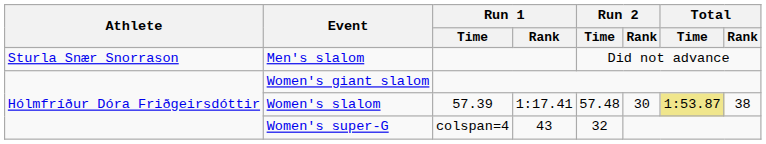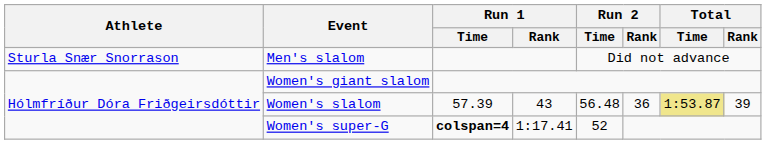Women's slalom | Run 1 / Rank: 1:17.41 -> 43
Women's slalom | Run 2 / Time: 57.48 -> 56.48
Women's slalom | Run 2 / Rank: 30 -> 36
Women's slalom | Total / Rank: 38 -> 39
Women's super-G | Run 1 / Time: normal -> bold
Women's super-G | Run 1 / Rank: 43 -> 1:17.41
Women's super-G | Run 2 / Time: 32 -> 52
